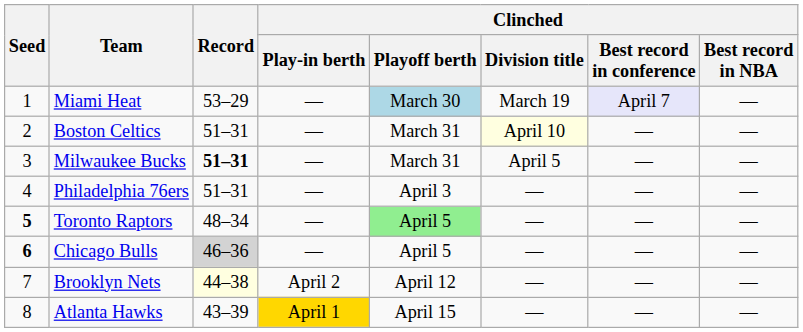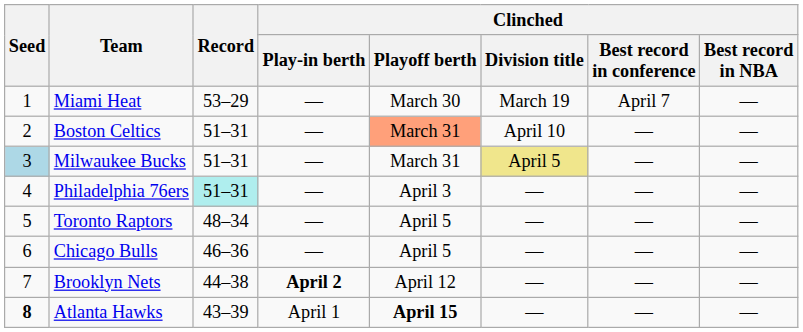Miami Heat | Clinched / Playoff berth: lightblue background -> no background
Miami Heat | Clinched / Best record in conference: lavender background -> no background
Boston Celtics | Clinched / Playoff berth: no background -> lightsalmon background
Boston Celtics | Clinched / Division title: lightyellow background -> no background
Milwaukee Bucks | Seed: no background -> lightblue background
Milwaukee Bucks | Record: bold -> normal
Milwaukee Bucks | Clinched / Division title: no background -> khaki background
Philadelphia 76ers | Record: no background -> paleturquoise background
Toronto Raptors | Seed: bold -> normal
Toronto Raptors | Clinched / Playoff berth: lightgreen background -> no background
Chicago Bulls | Seed: bold -> normal
Chicago Bulls | Record: lightgrey background -> no background
Brooklyn Nets | Record: lightyellow background -> no background
Brooklyn Nets | Clinched / Play-in berth: normal -> bold
Atlanta Hawks | Seed: normal -> bold
Atlanta Hawks | Clinched / Play-in berth: gold background -> no background
Atlanta Hawks | Clinched / Playoff berth: normal -> bold
